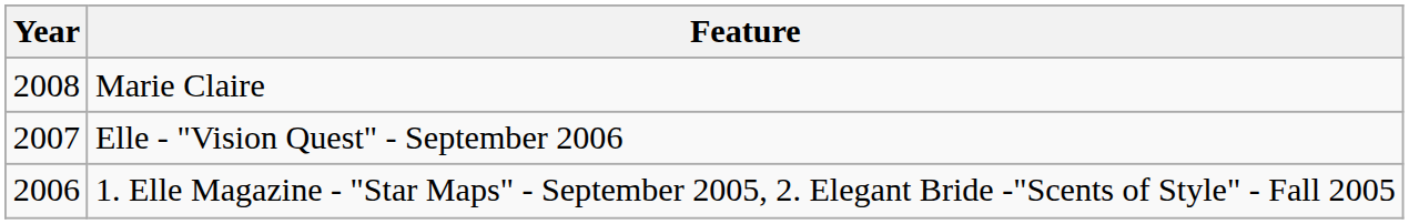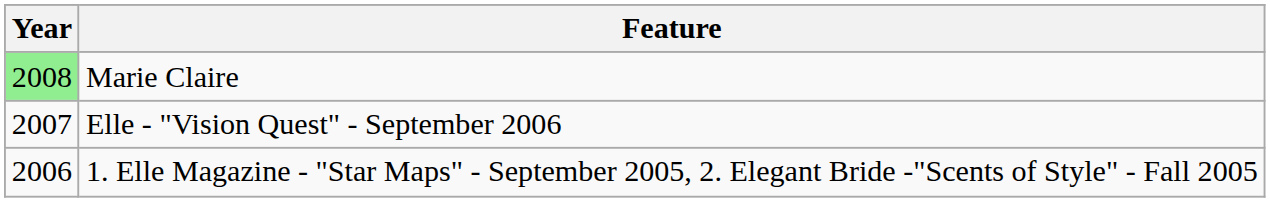Marie Claire | Year: no background -> lightgreen background
